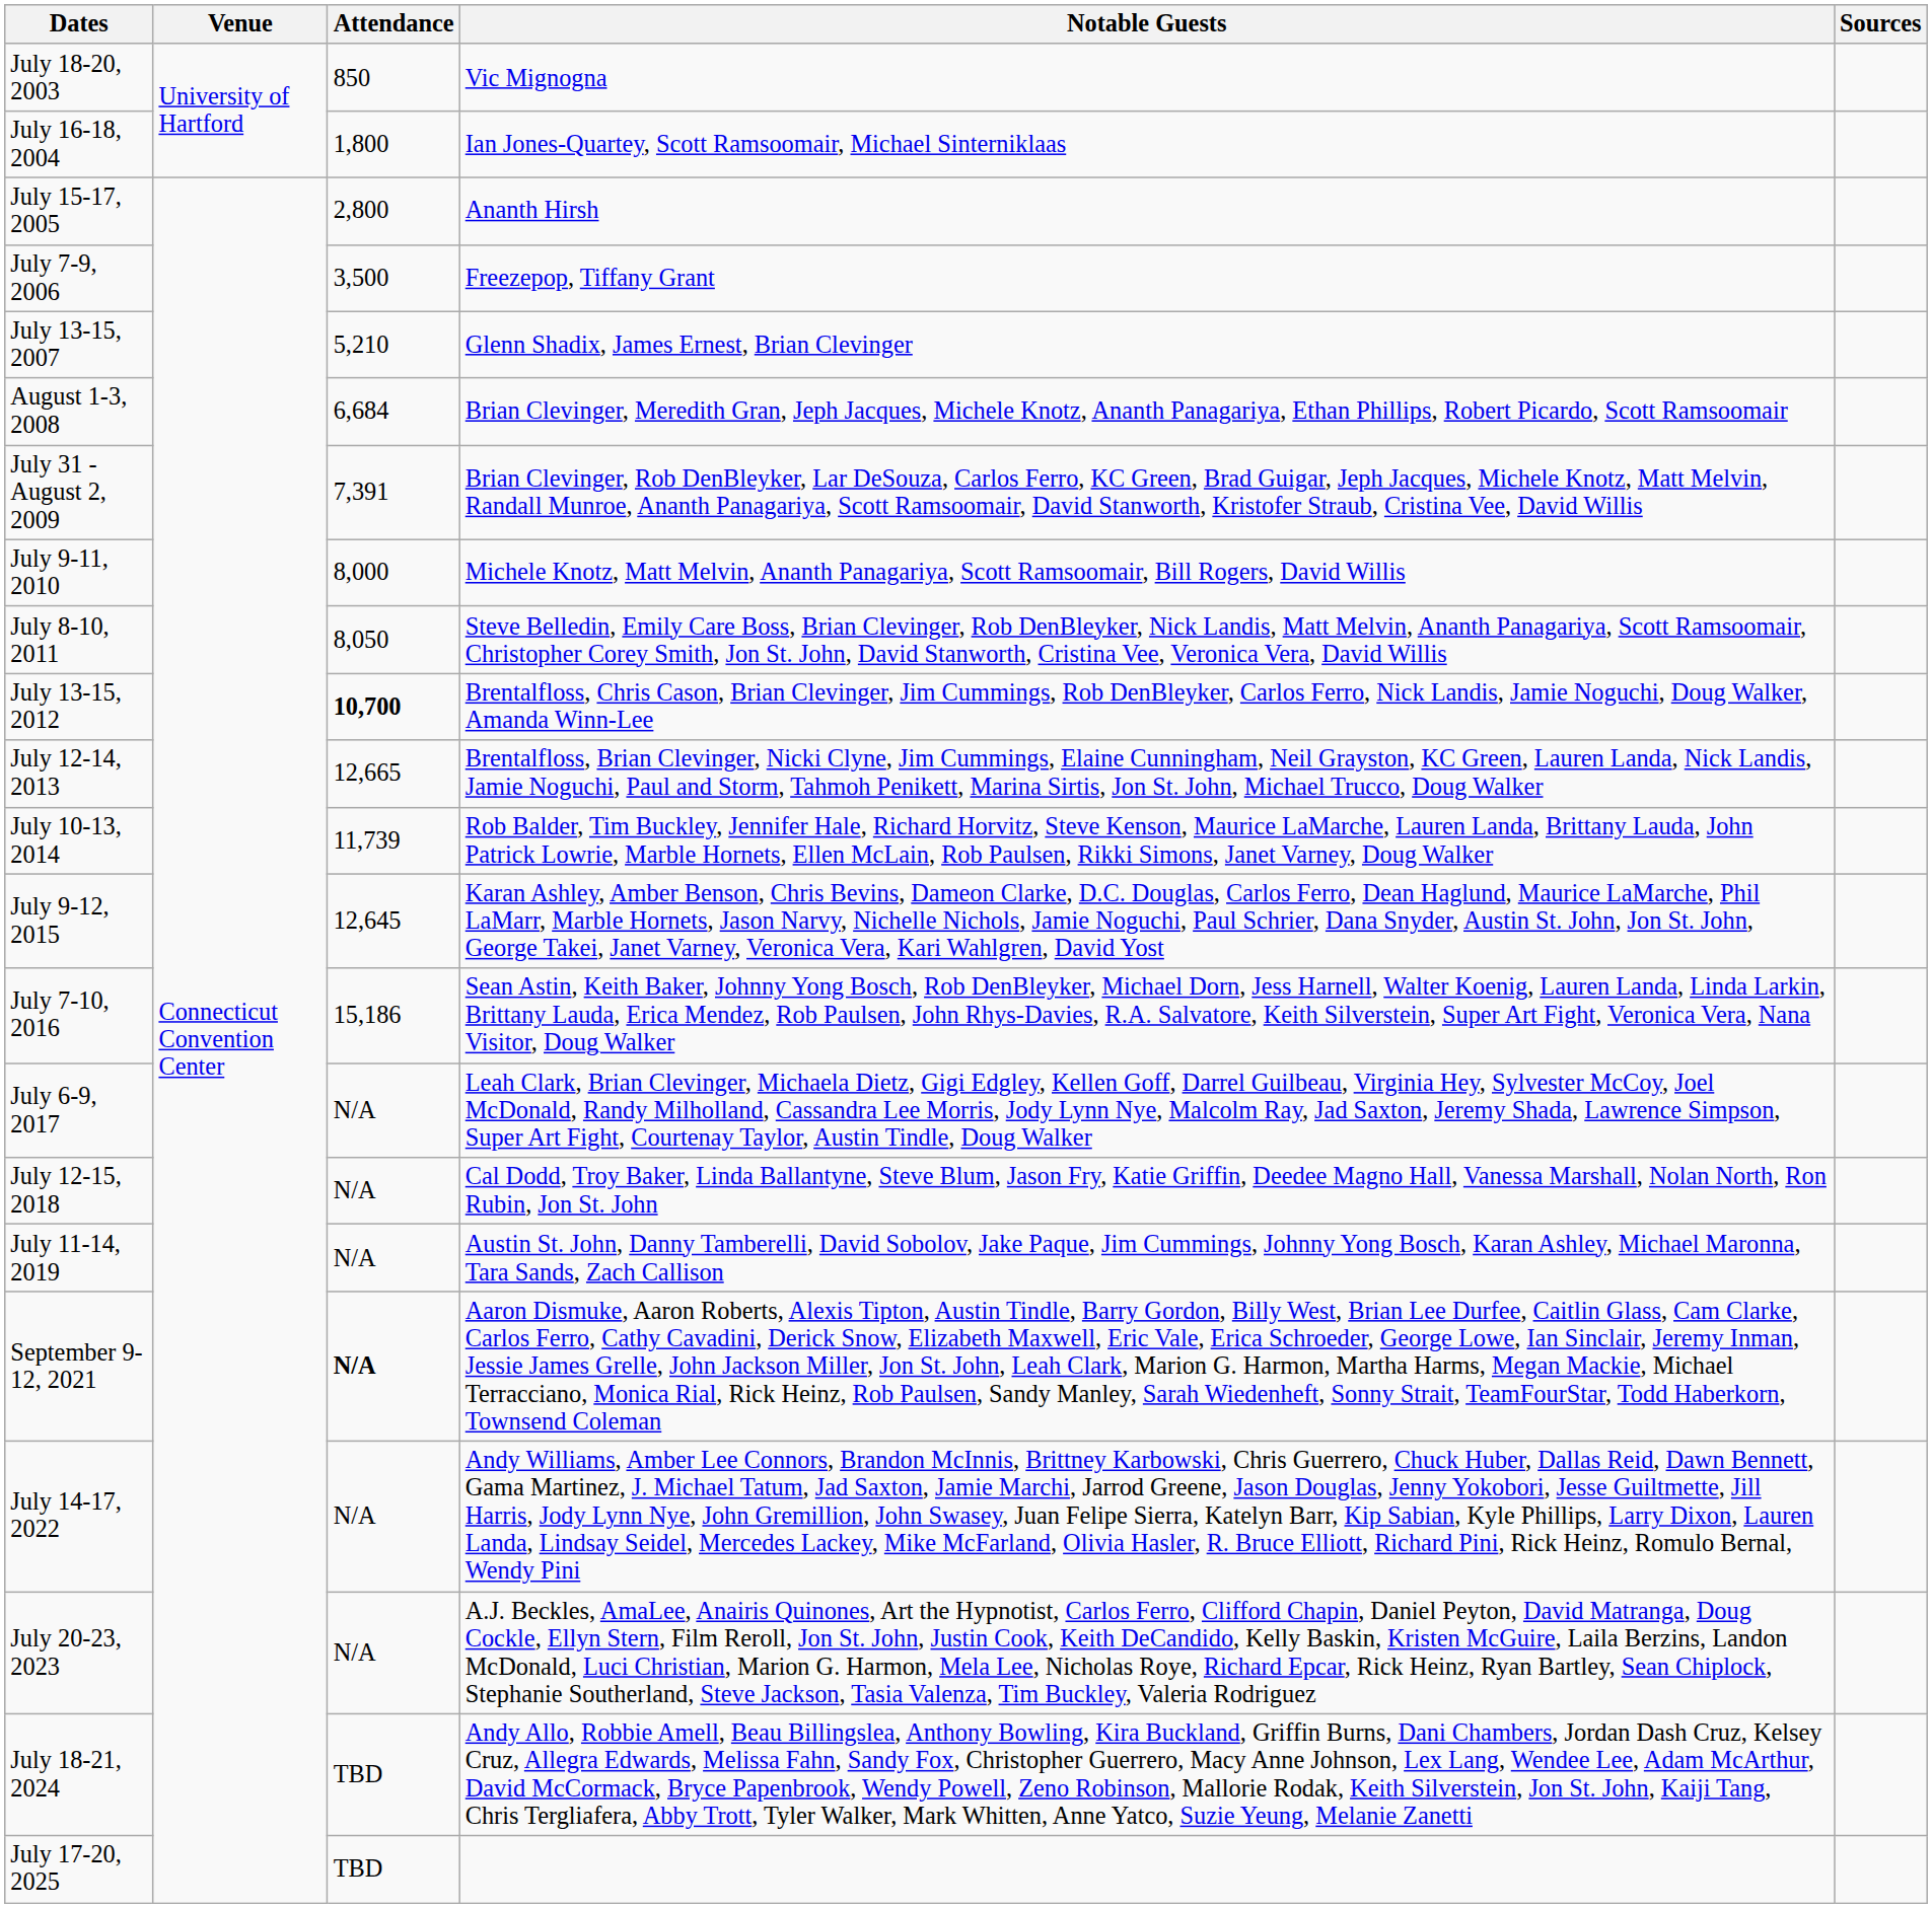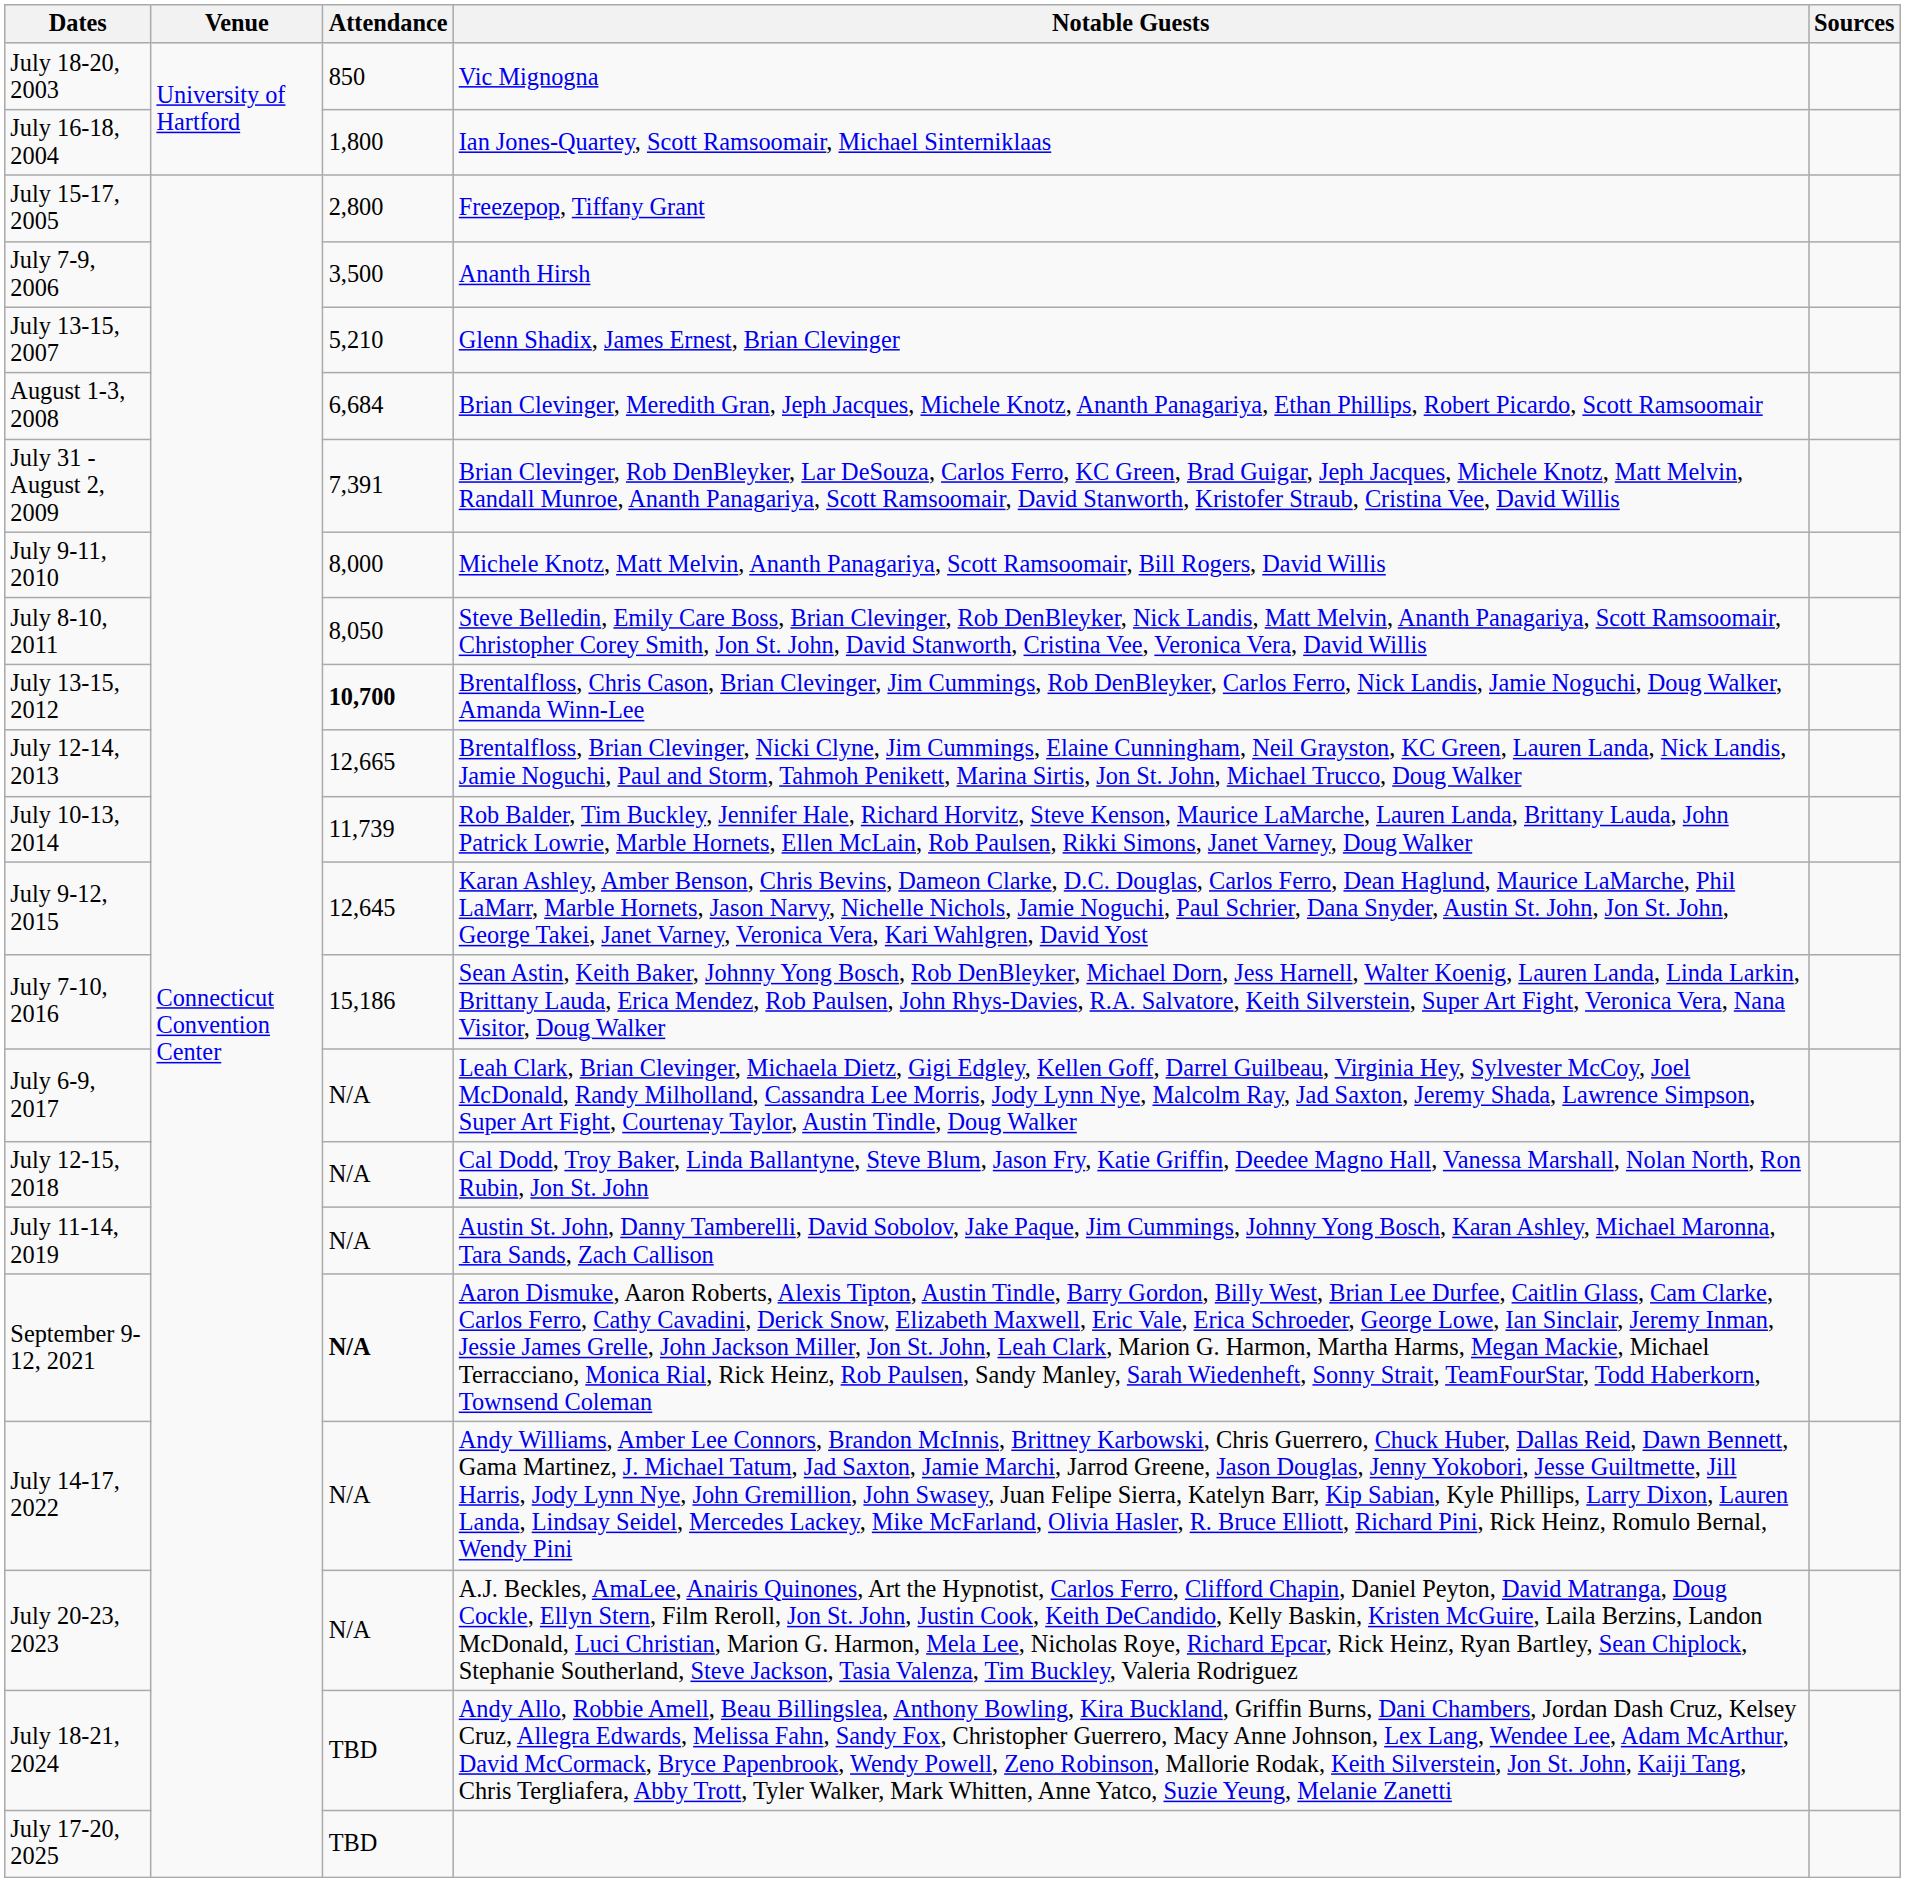July 15-17, 2005 | Notable Guests: Ananth Hirsh -> Freezepop, Tiffany Grant
July 7-9, 2006 | Notable Guests: Freezepop, Tiffany Grant -> Ananth Hirsh
